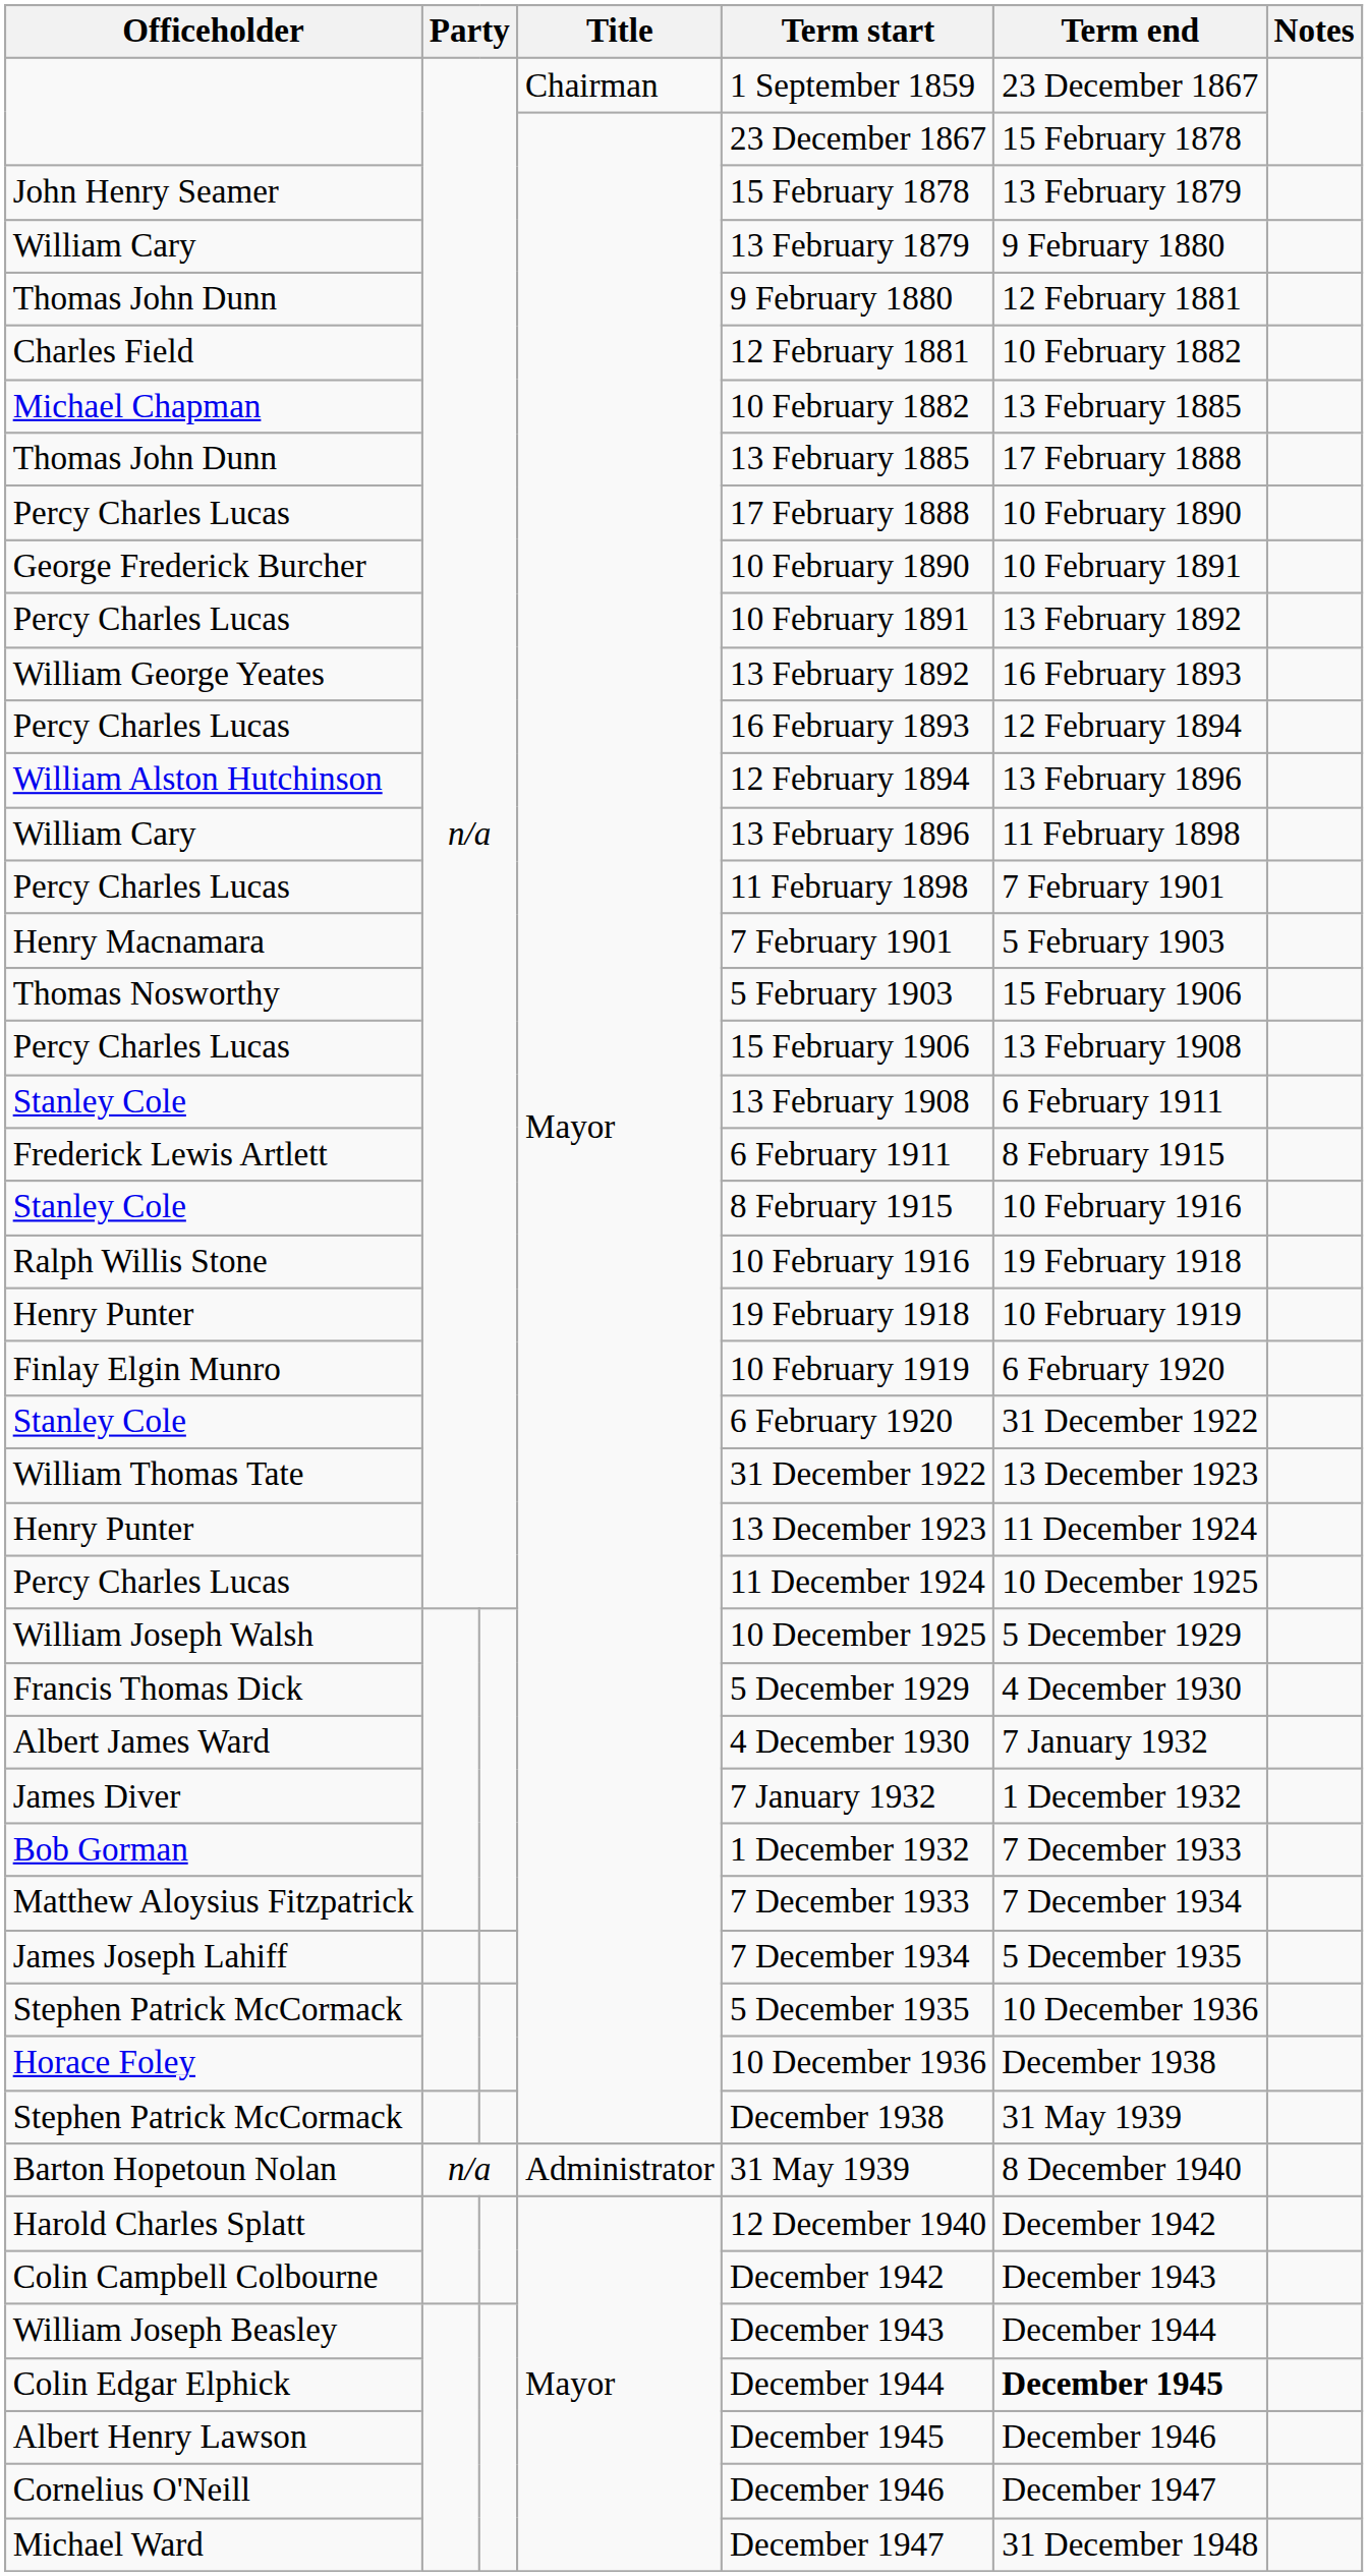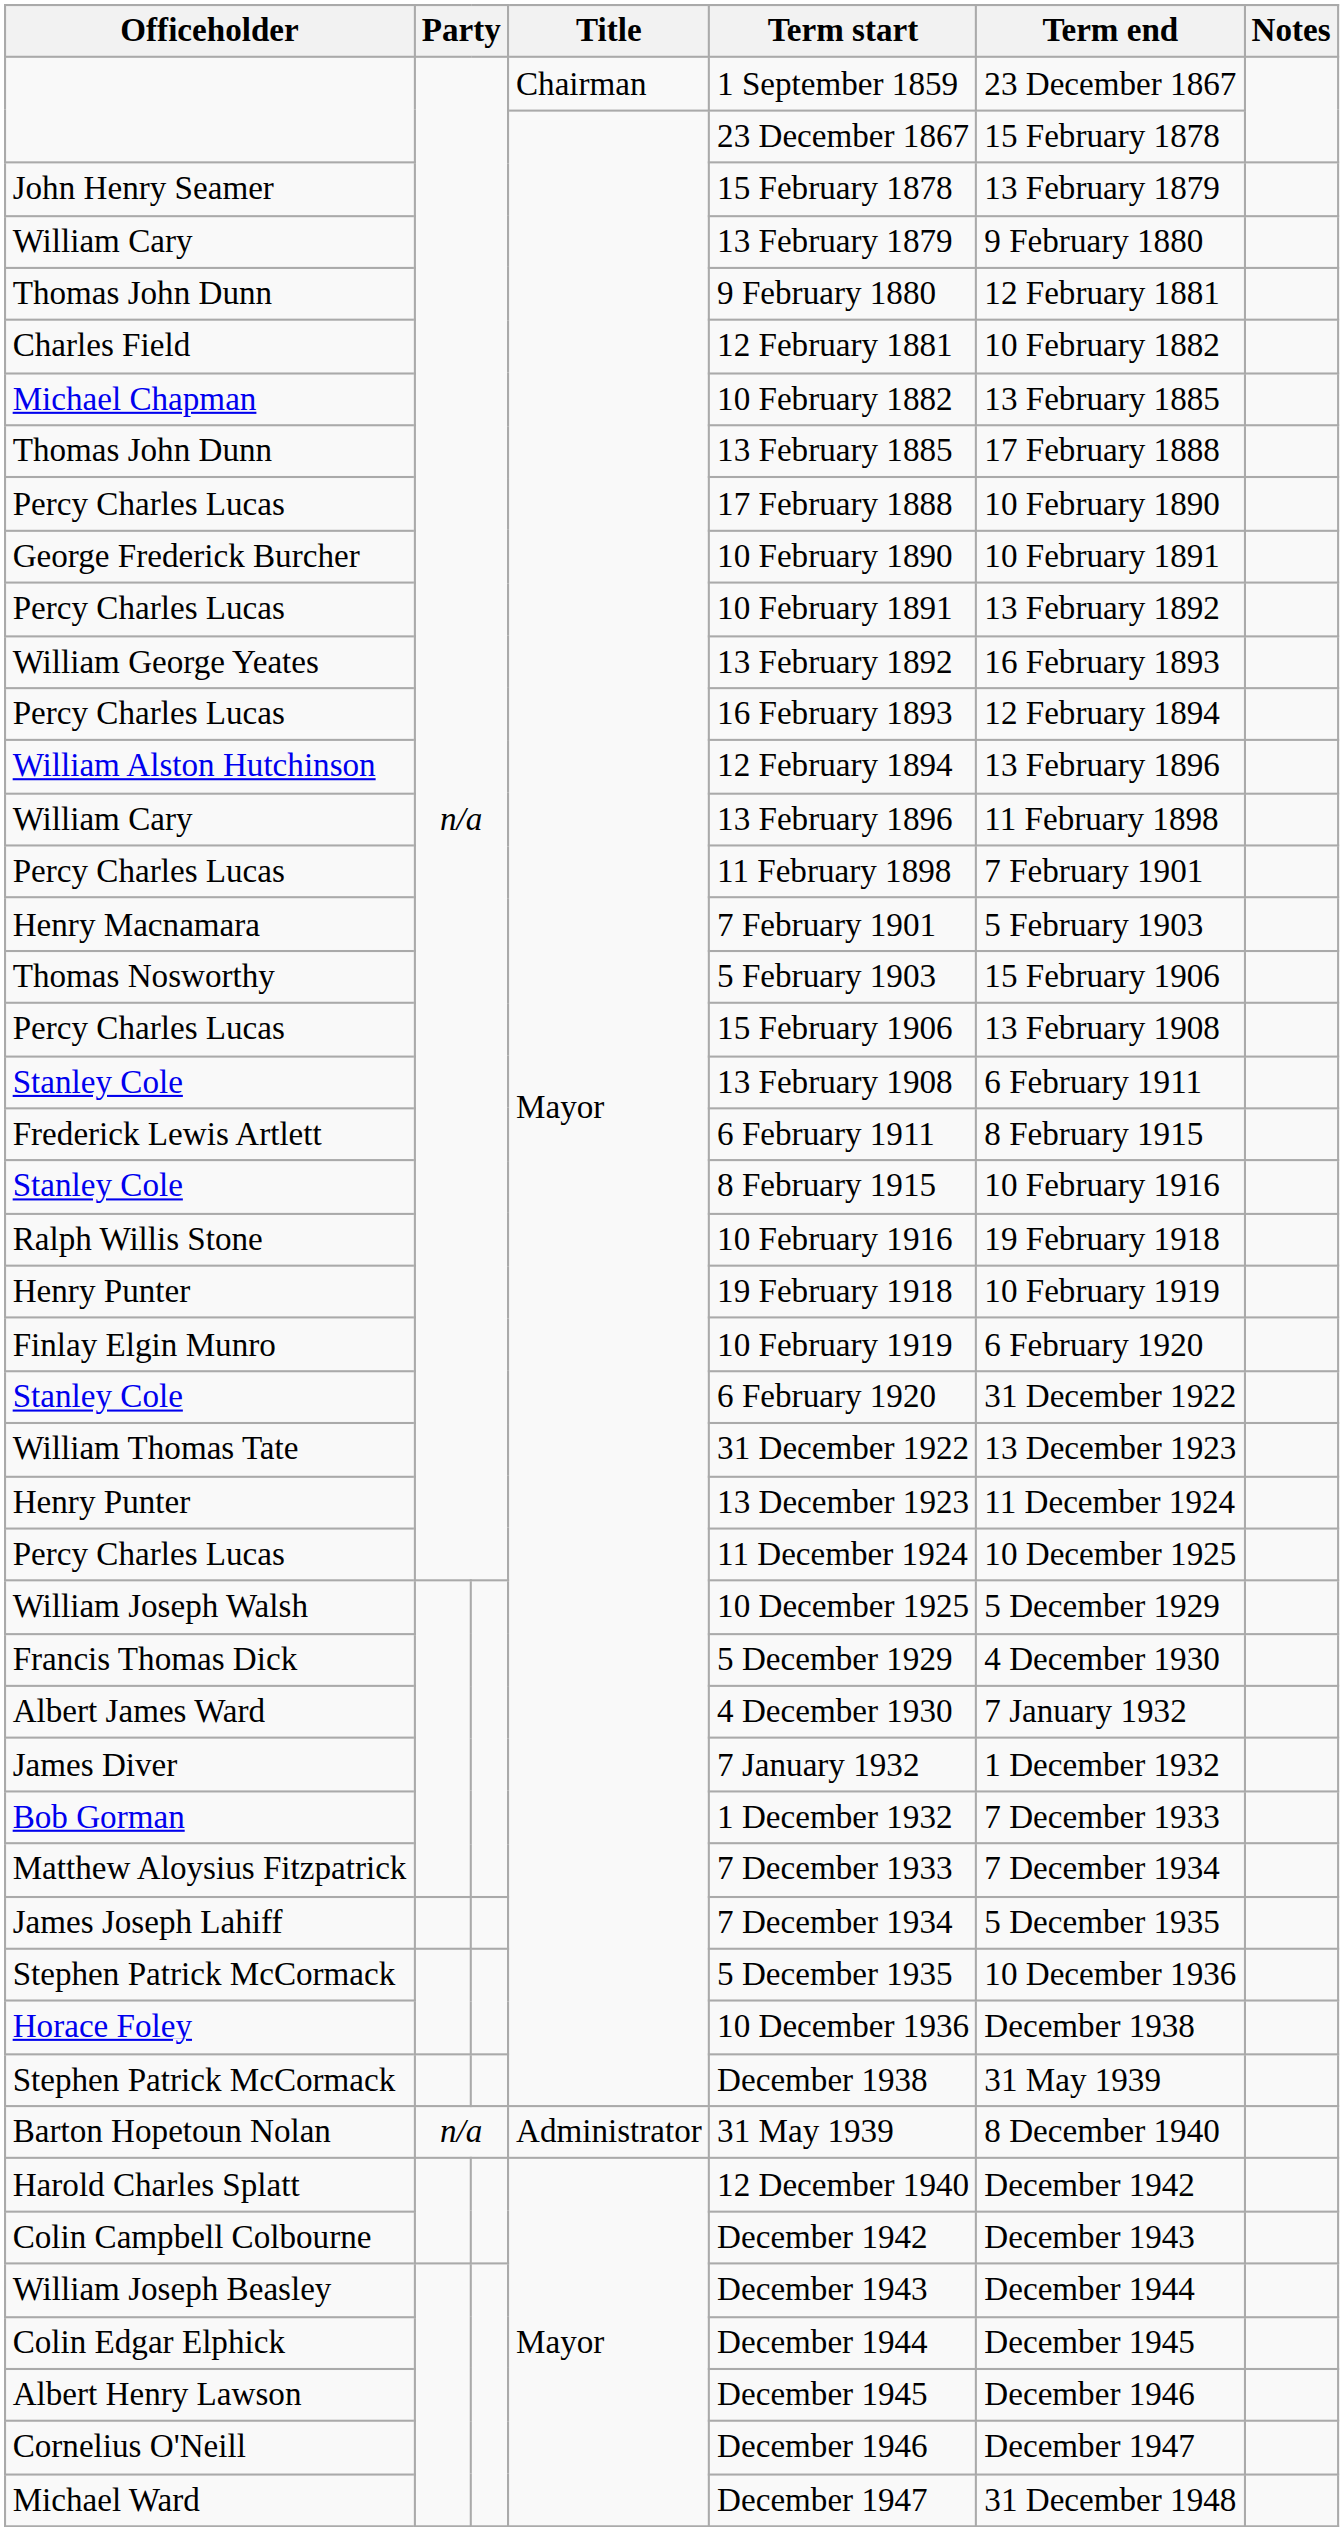Colin Edgar Elphick | Term end: bold -> normal
